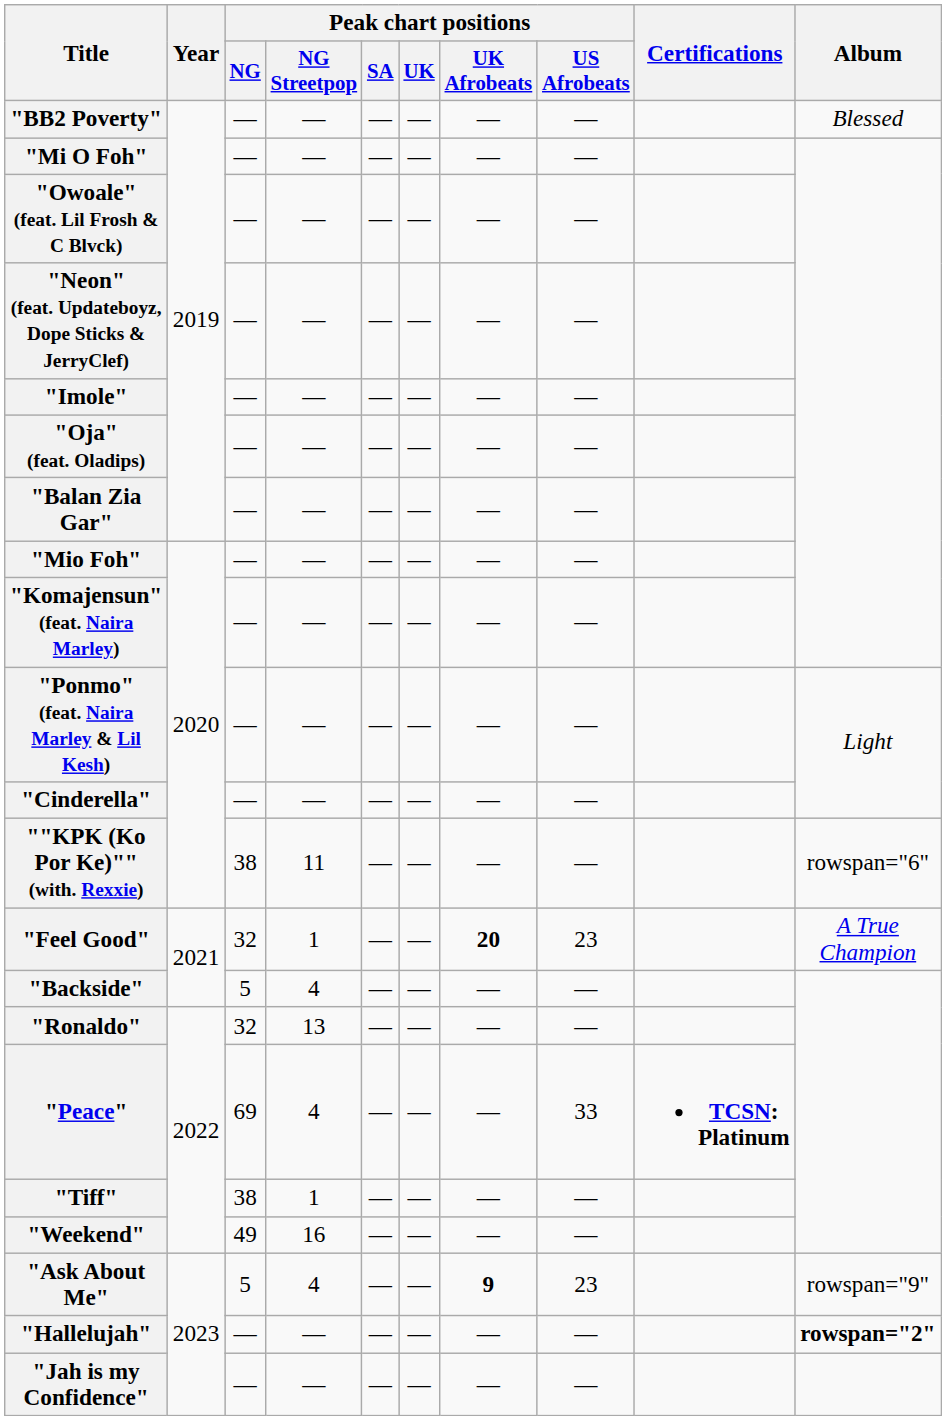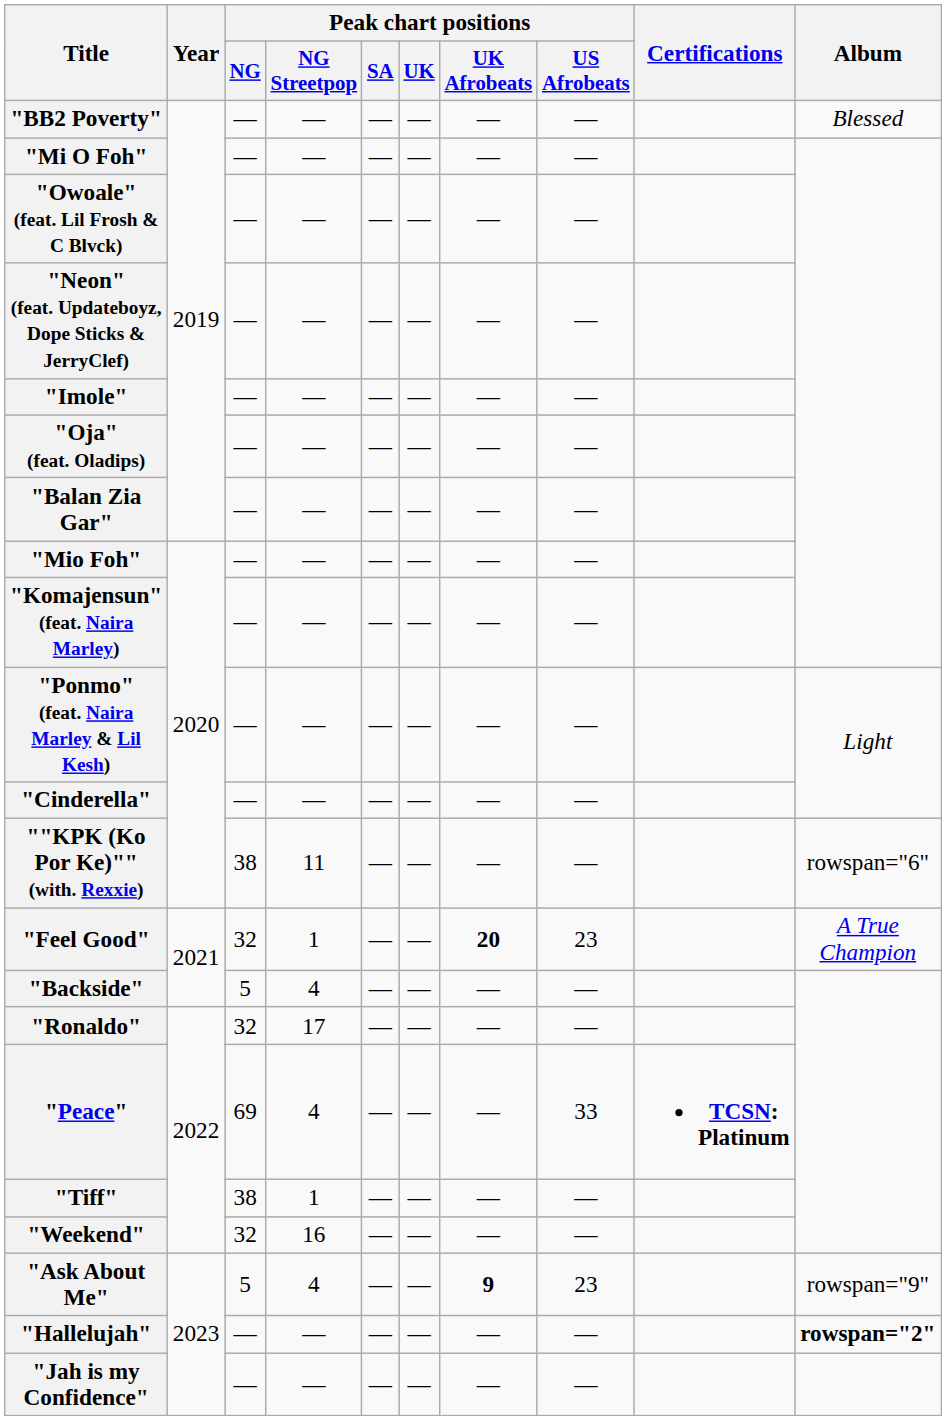"Ronaldo" | Peak chart positions / NG Streetpop: 13 -> 17
"Weekend" | Peak chart positions / NG: 49 -> 32
